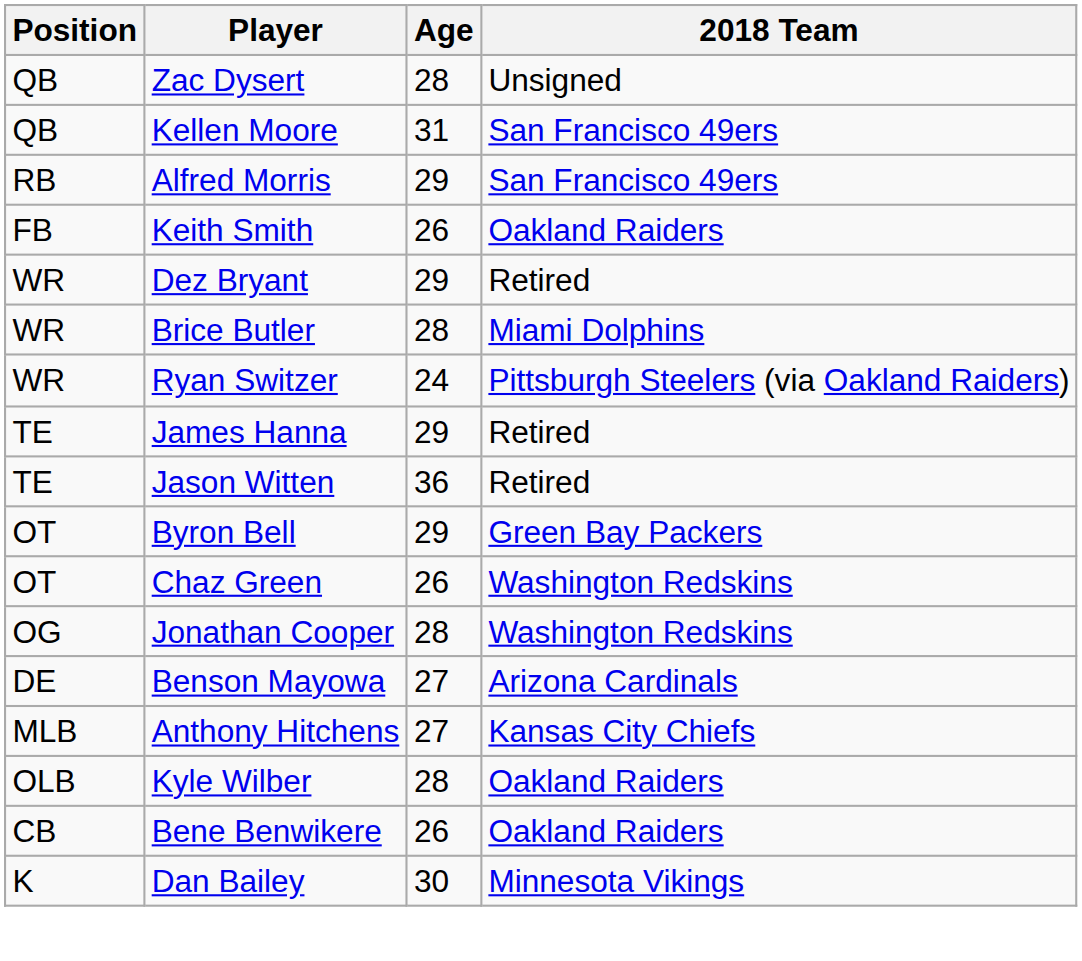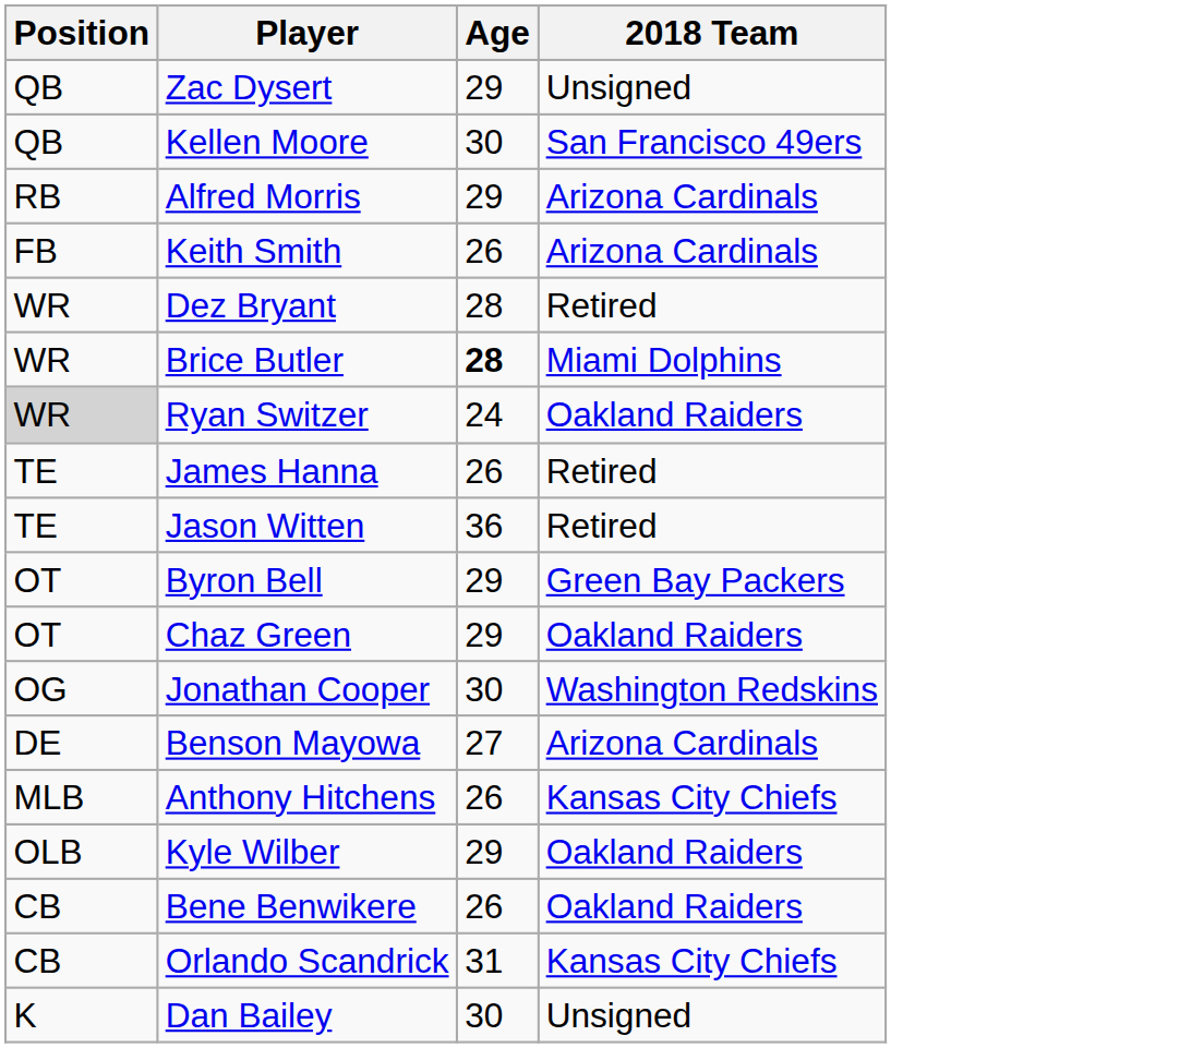Zac Dysert | Age: 28 -> 29
Kellen Moore | Age: 31 -> 30
Alfred Morris | 2018 Team: San Francisco 49ers -> Arizona Cardinals
Keith Smith | 2018 Team: Oakland Raiders -> Arizona Cardinals
Dez Bryant | Age: 29 -> 28
Brice Butler | Age: normal -> bold
Ryan Switzer | Position: no background -> lightgrey background
Ryan Switzer | 2018 Team: Pittsburgh Steelers (via Oakland Raiders) -> Oakland Raiders
James Hanna | Age: 29 -> 26
Chaz Green | Age: 26 -> 29
Chaz Green | 2018 Team: Washington Redskins -> Oakland Raiders
Jonathan Cooper | Age: 28 -> 30
Anthony Hitchens | Age: 27 -> 26
Kyle Wilber | Age: 28 -> 29
+ row: CB | Orlando Scandrick | 31 | Kansas City Chiefs
Dan Bailey | 2018 Team: Minnesota Vikings -> Unsigned
